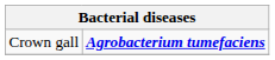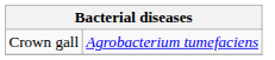Crown gall | column 2: bold -> normal
